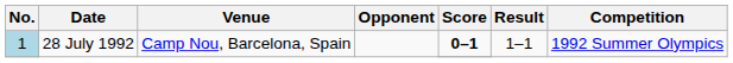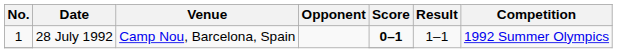row 2 | No.: lightblue background -> no background
